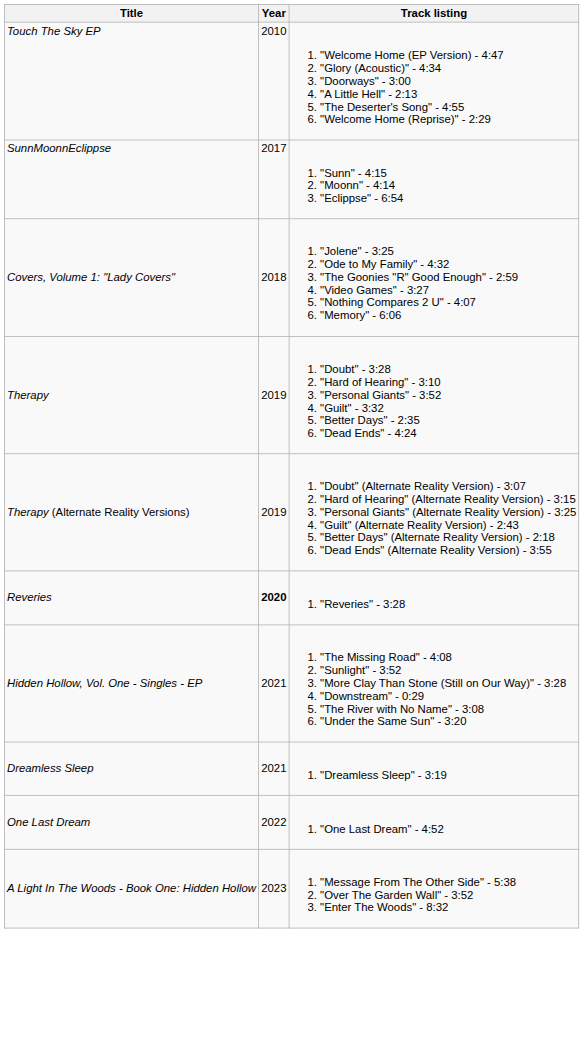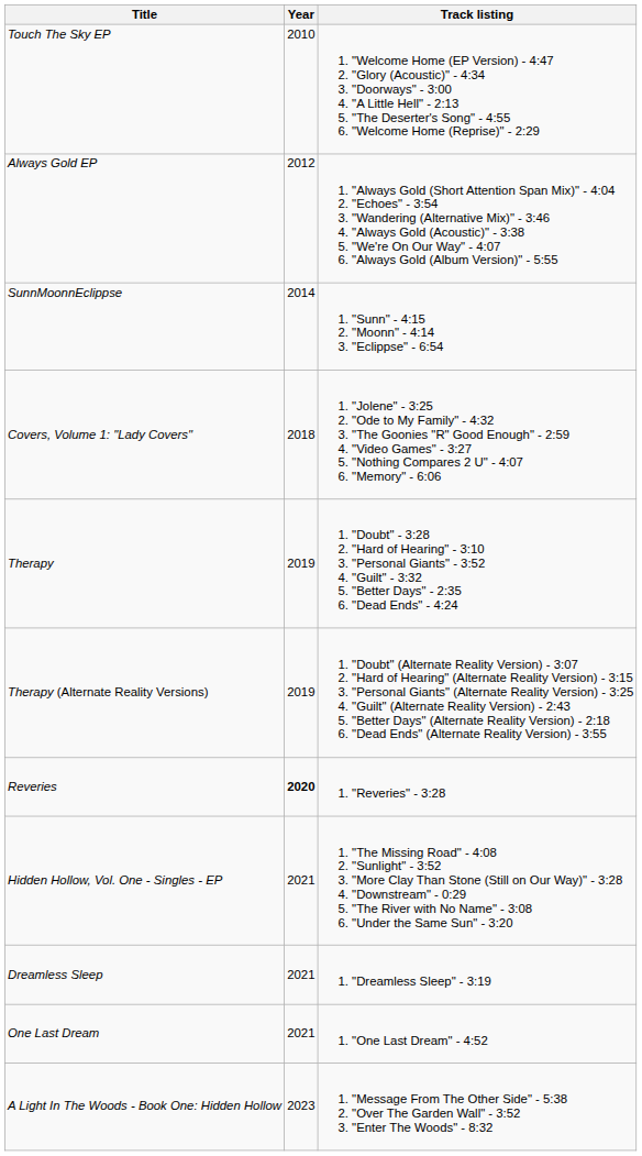+ row: Always Gold EP | 2012 | "Always Gold (Short Attention Span Mix)" - 4:04 "Echoes" - 3:54 "Wandering (Alternative Mix)" - 3:46 "Always Gold (Acoustic)" - 3:38 "We're On Our Way" - 4:07 "Always Gold (Album Version)" - 5:55
SunnMoonnEclippse | Year: 2017 -> 2014
One Last Dream | Year: 2022 -> 2021
